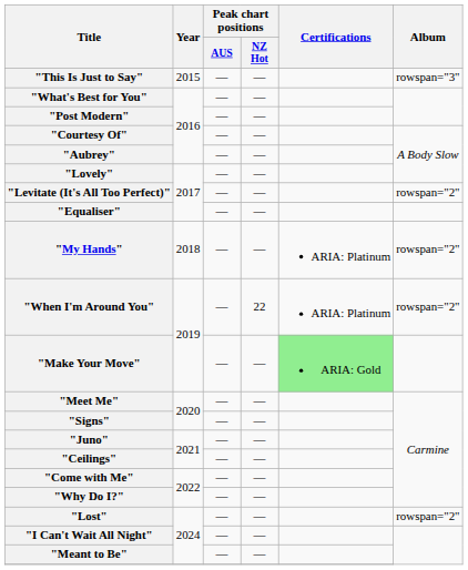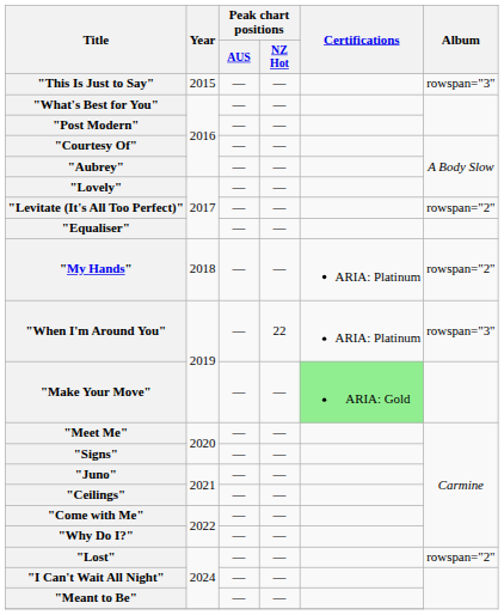"When I'm Around You" | Album: rowspan="2" -> rowspan="3"
